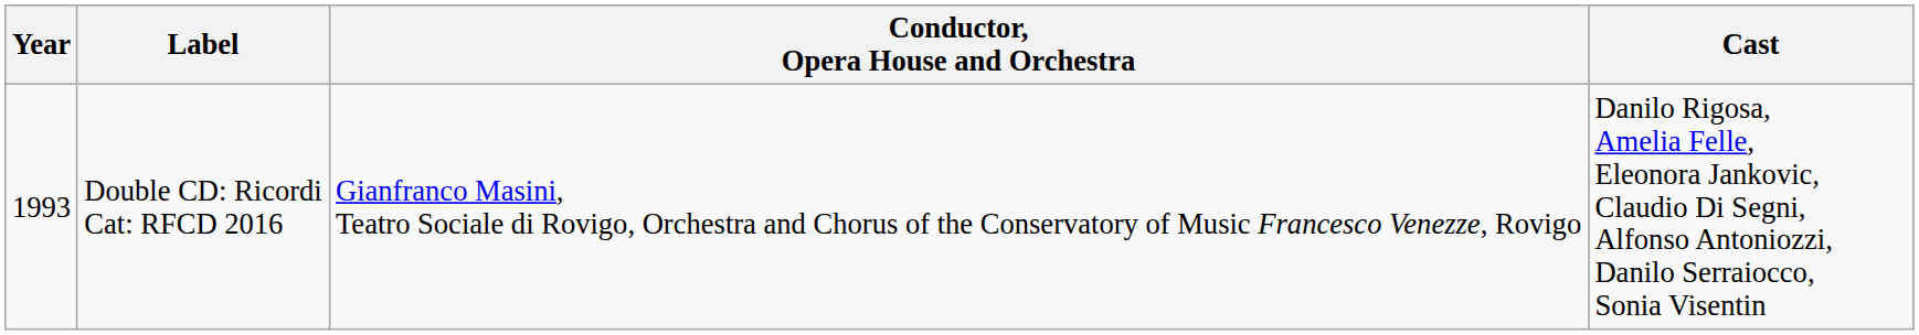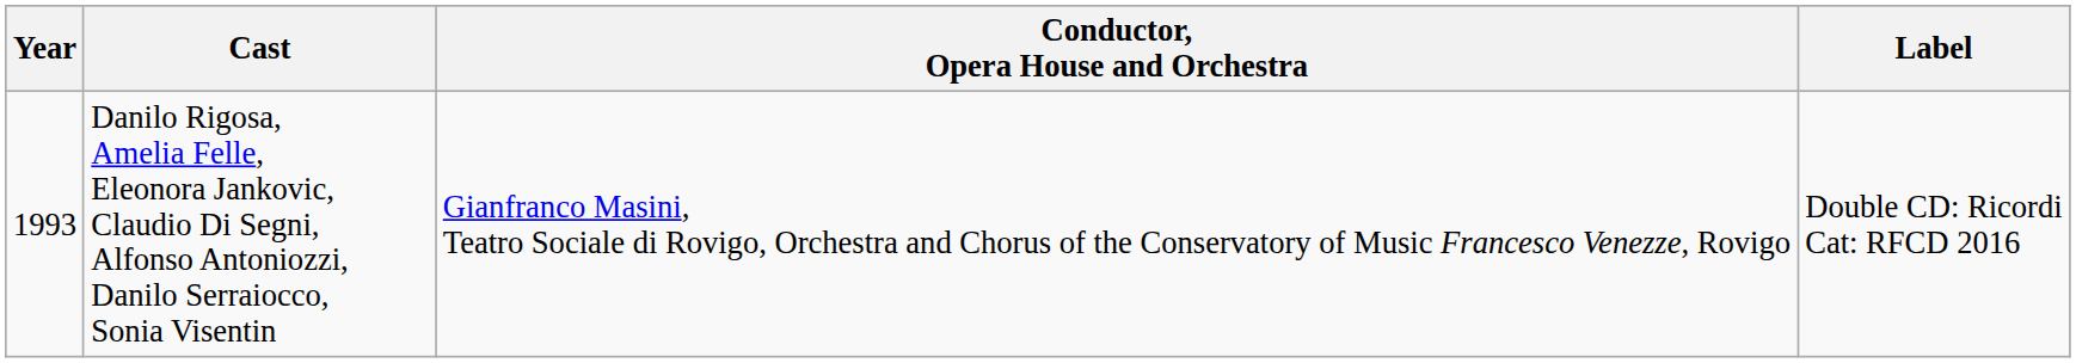columns swapped: Cast <-> Label
